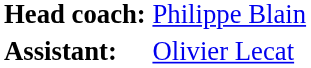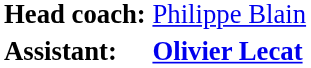Assistant: | column 2: normal -> bold
